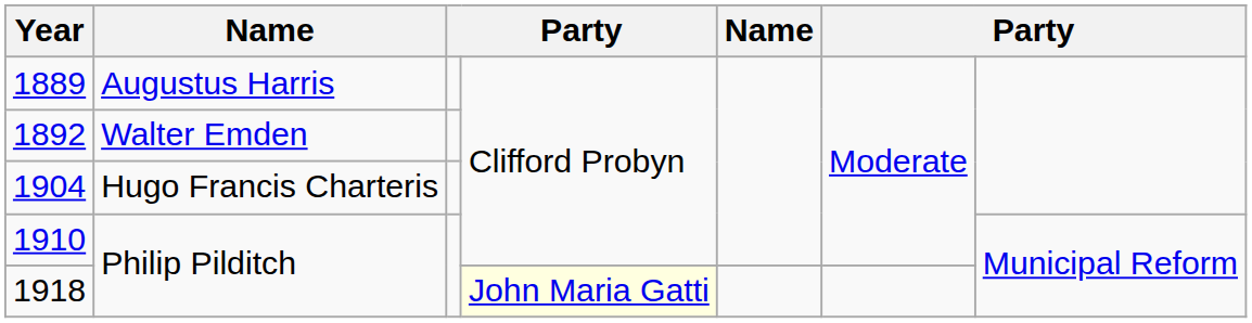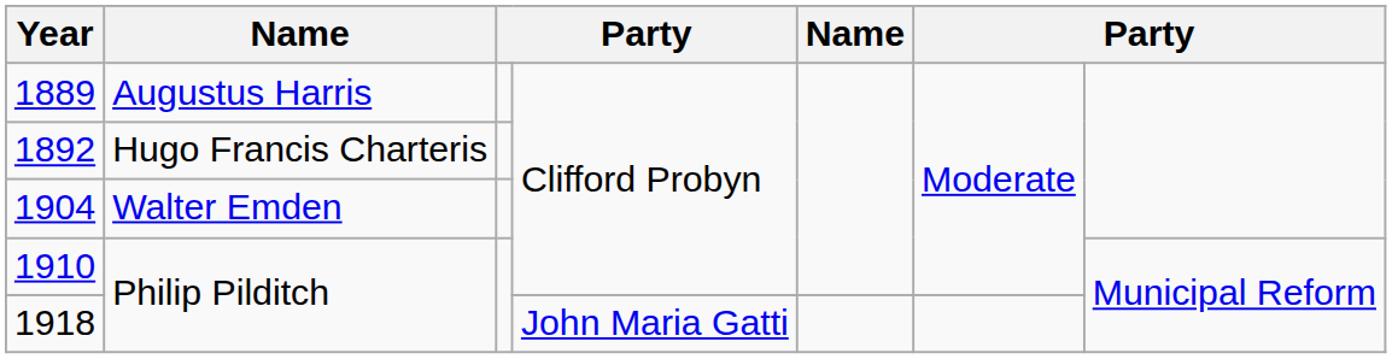1892 | column 2: Walter Emden -> Hugo Francis Charteris
1904 | column 2: Hugo Francis Charteris -> Walter Emden
1918 | column 4: lightyellow background -> no background
